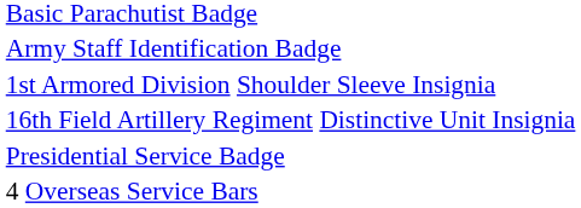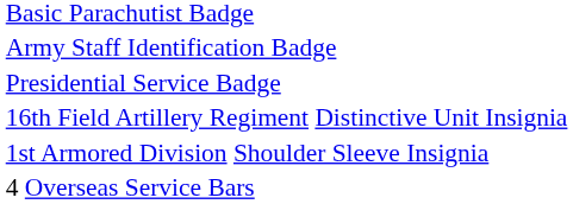row 3 | column 1: 1st Armored Division Shoulder Sleeve Insignia -> Presidential Service Badge
row 5 | column 1: Presidential Service Badge -> 1st Armored Division Shoulder Sleeve Insignia
